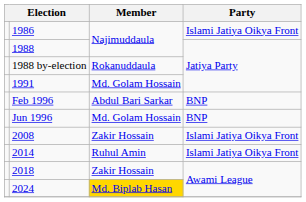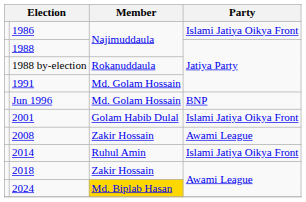- row: Feb 1996 | Abdul Bari Sarkar | BNP
+ row: 2001 | Golam Habib Dulal | Islami Jatiya Oikya Front
2008 | Party: Islami Jatiya Oikya Front -> Awami League
